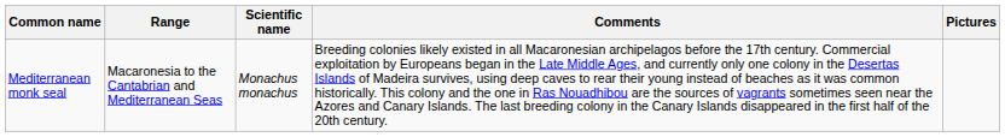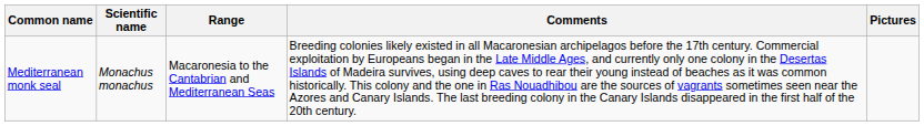columns swapped: Scientific name <-> Range
